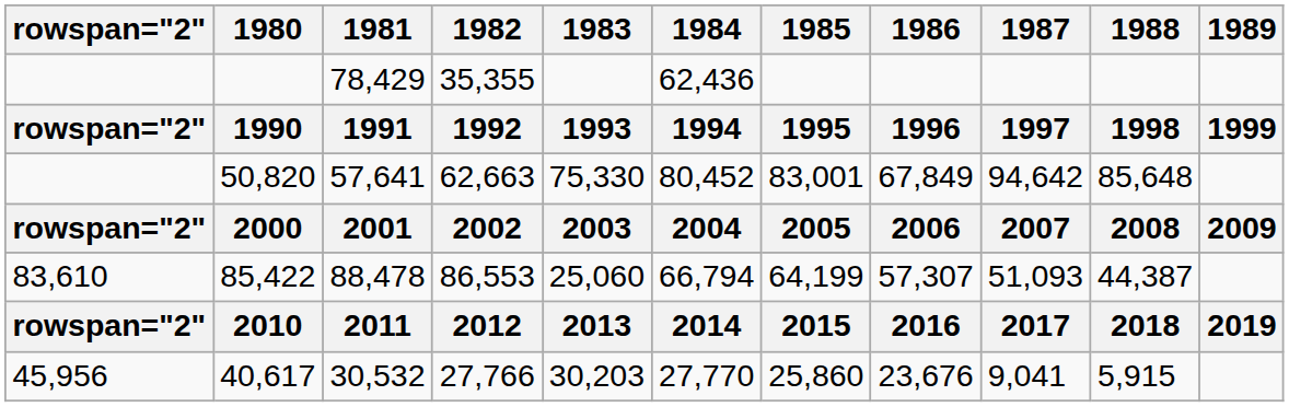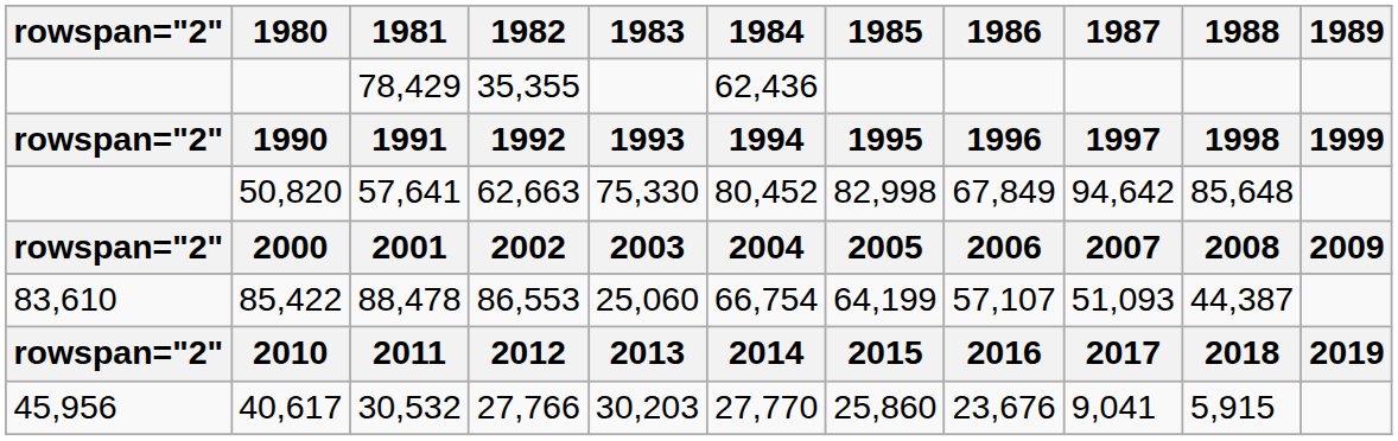50,820 | 1985: 83,001 -> 82,998
85,422 | 1984: 66,794 -> 66,754
85,422 | 1986: 57,307 -> 57,107
